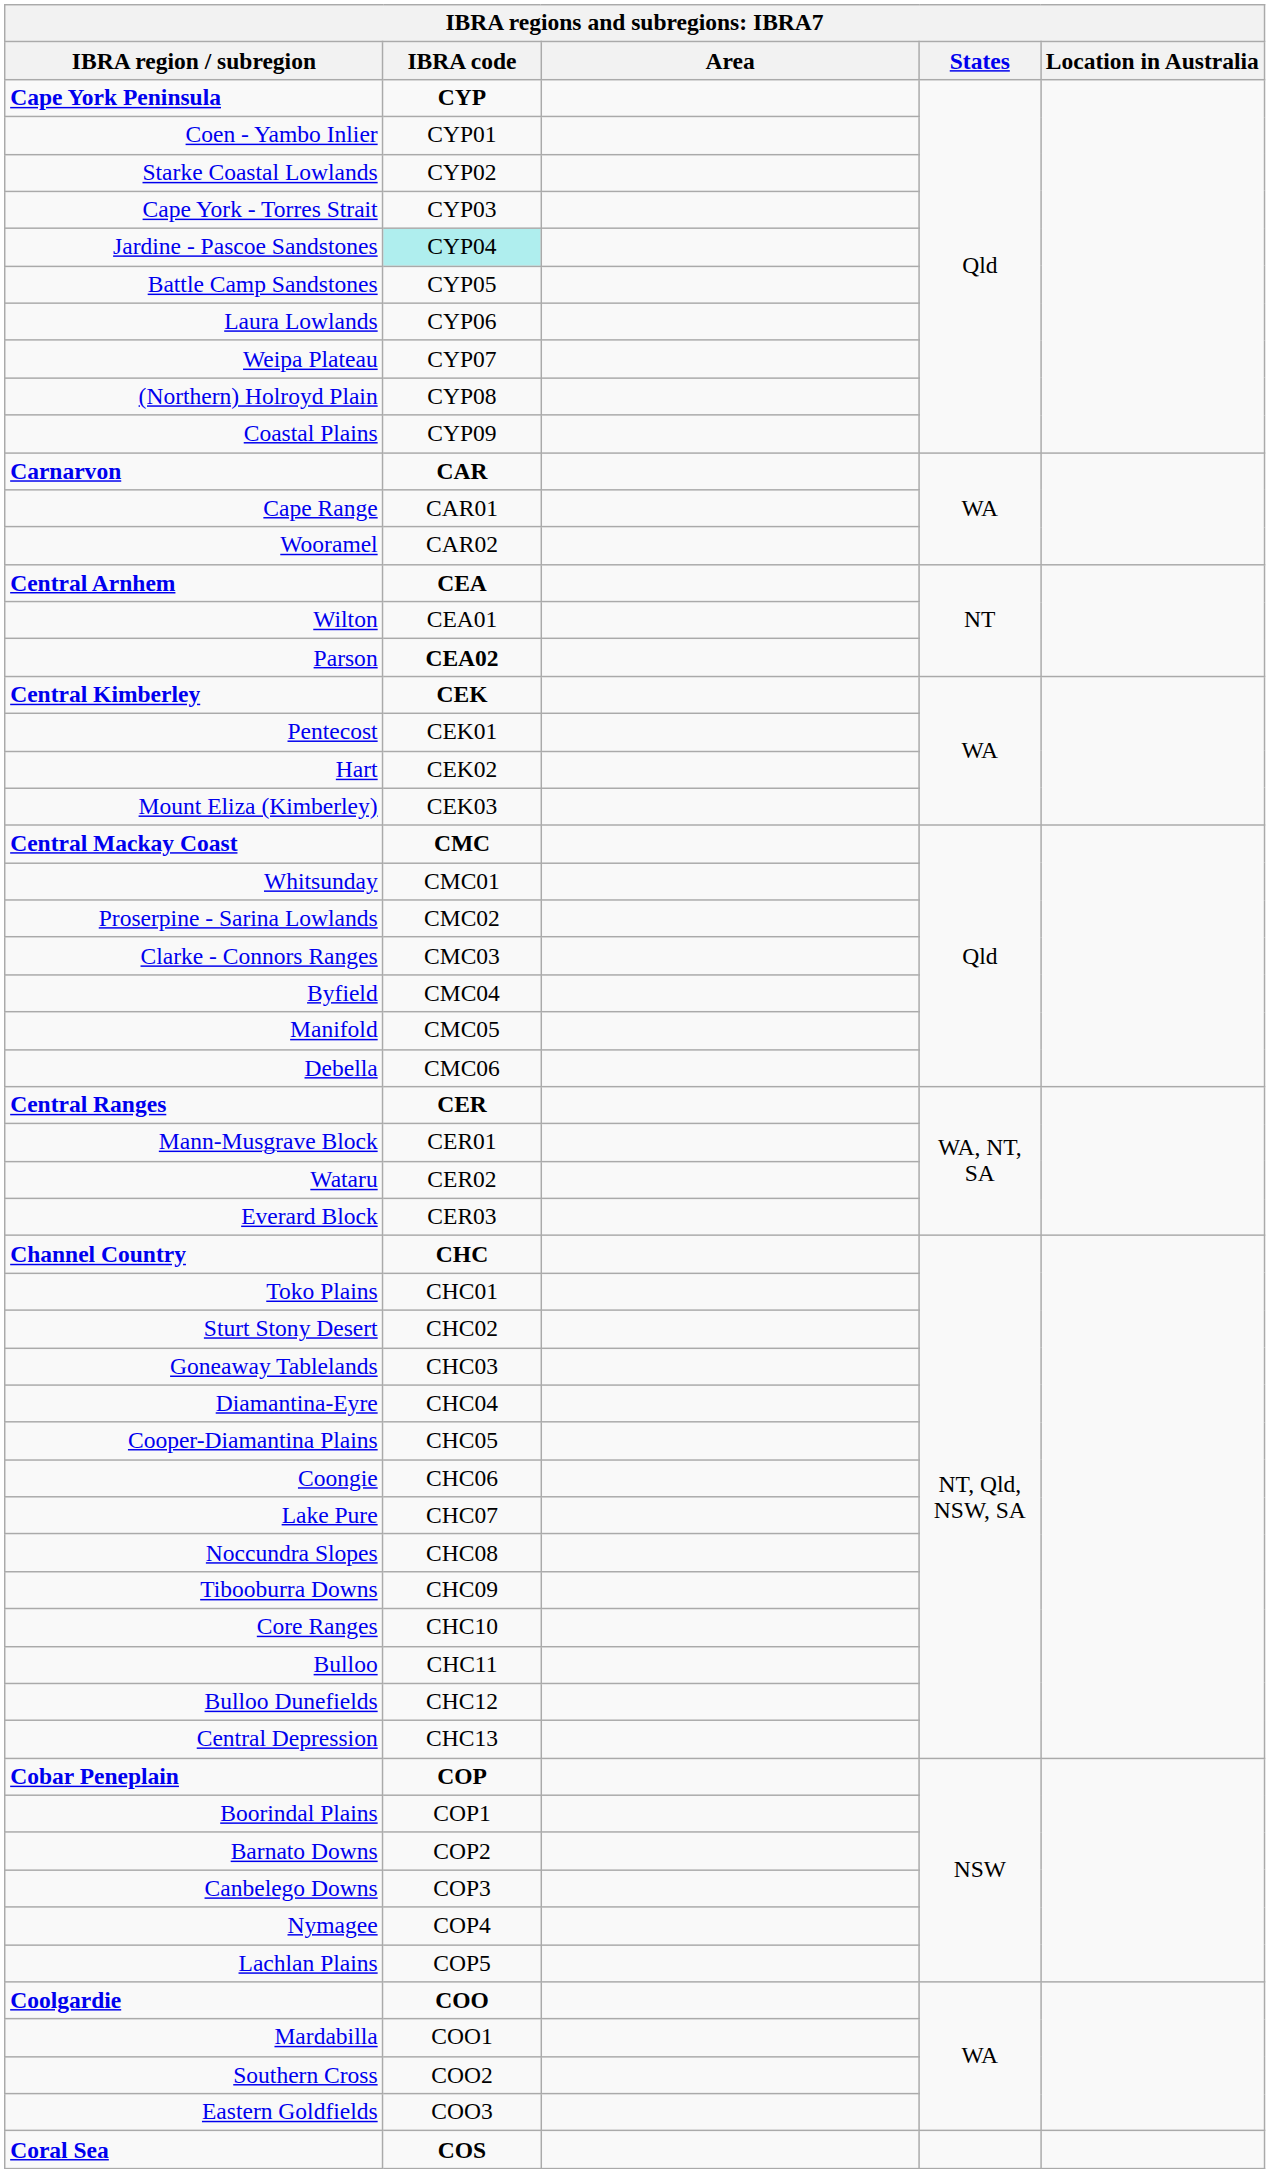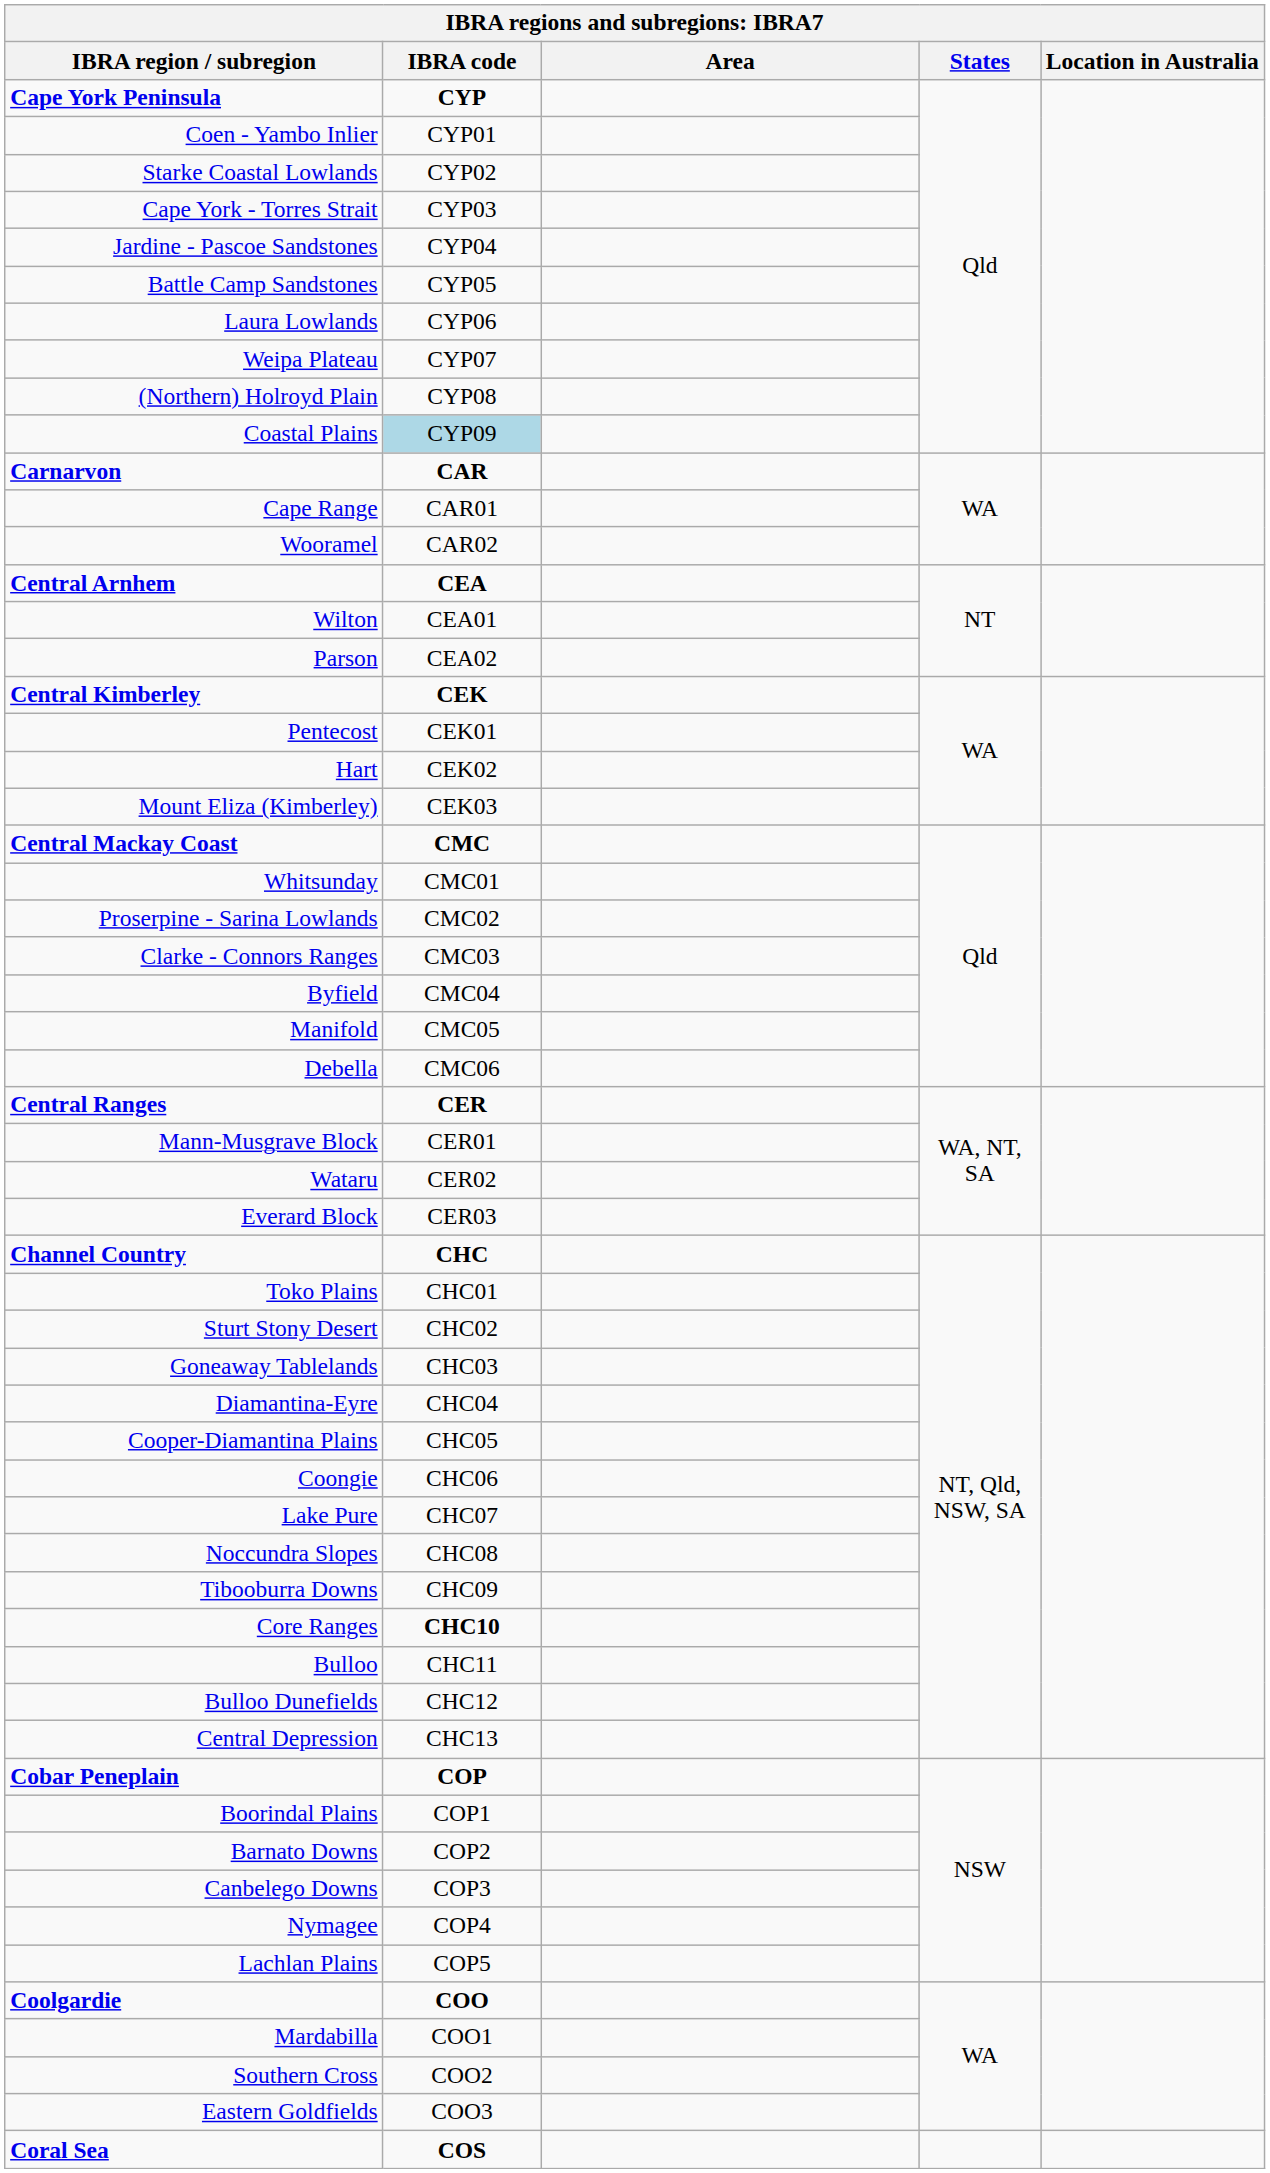Jardine - Pascoe Sandstones | IBRA code: paleturquoise background -> no background
Coastal Plains | IBRA code: no background -> lightblue background
Parson | IBRA code: bold -> normal
Core Ranges | IBRA code: normal -> bold
